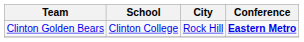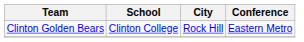Clinton Golden Bears | Conference: bold -> normal
